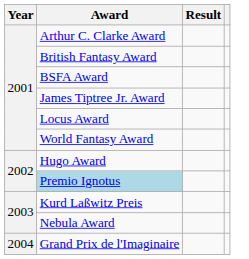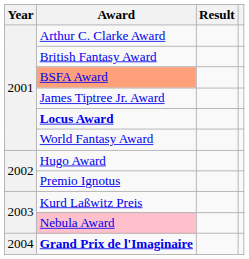BSFA Award | Award: no background -> lightsalmon background
Locus Award | Award: normal -> bold
Premio Ignotus | Award: lightblue background -> no background
Nebula Award | Award: no background -> pink background
Grand Prix de l'Imaginaire | Award: normal -> bold
